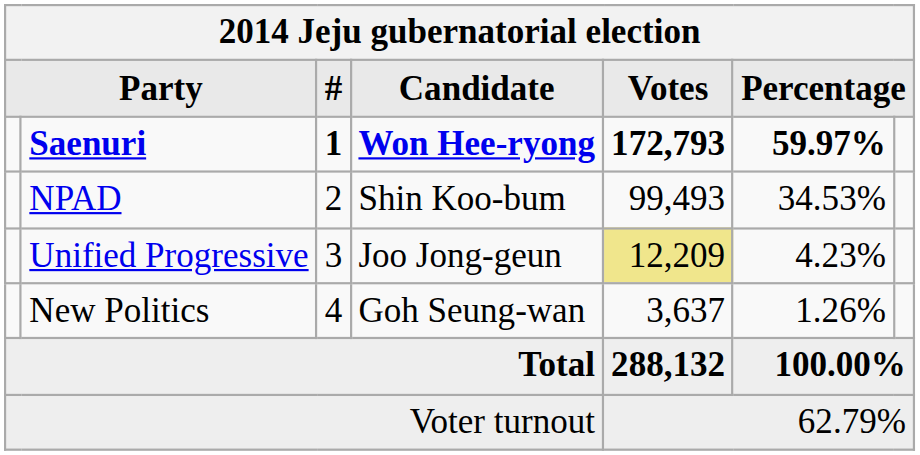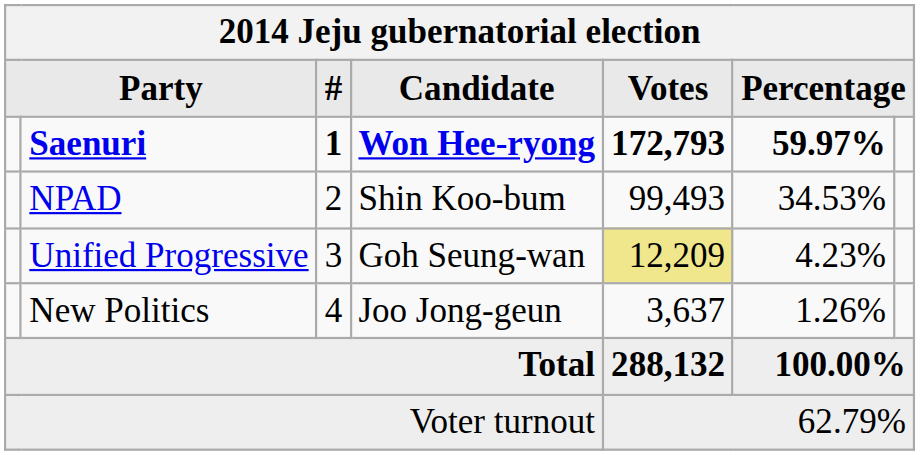Unified Progressive | Candidate: Joo Jong-geun -> Goh Seung-wan
New Politics | Candidate: Goh Seung-wan -> Joo Jong-geun
